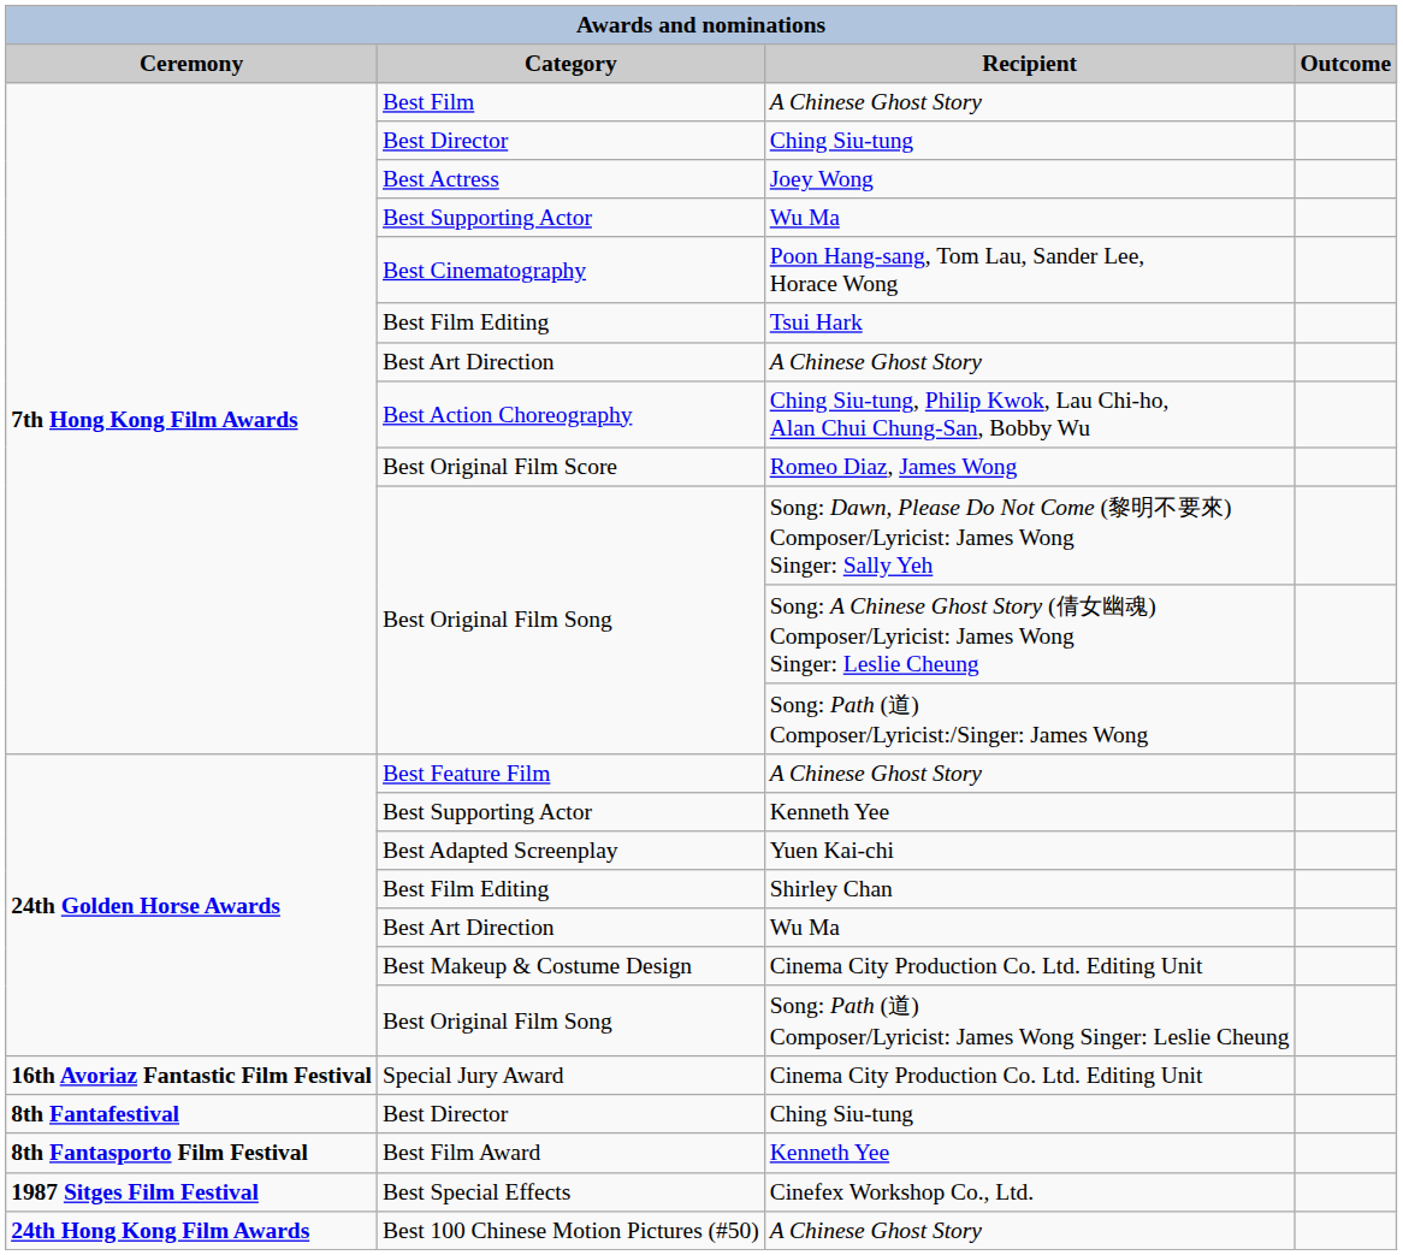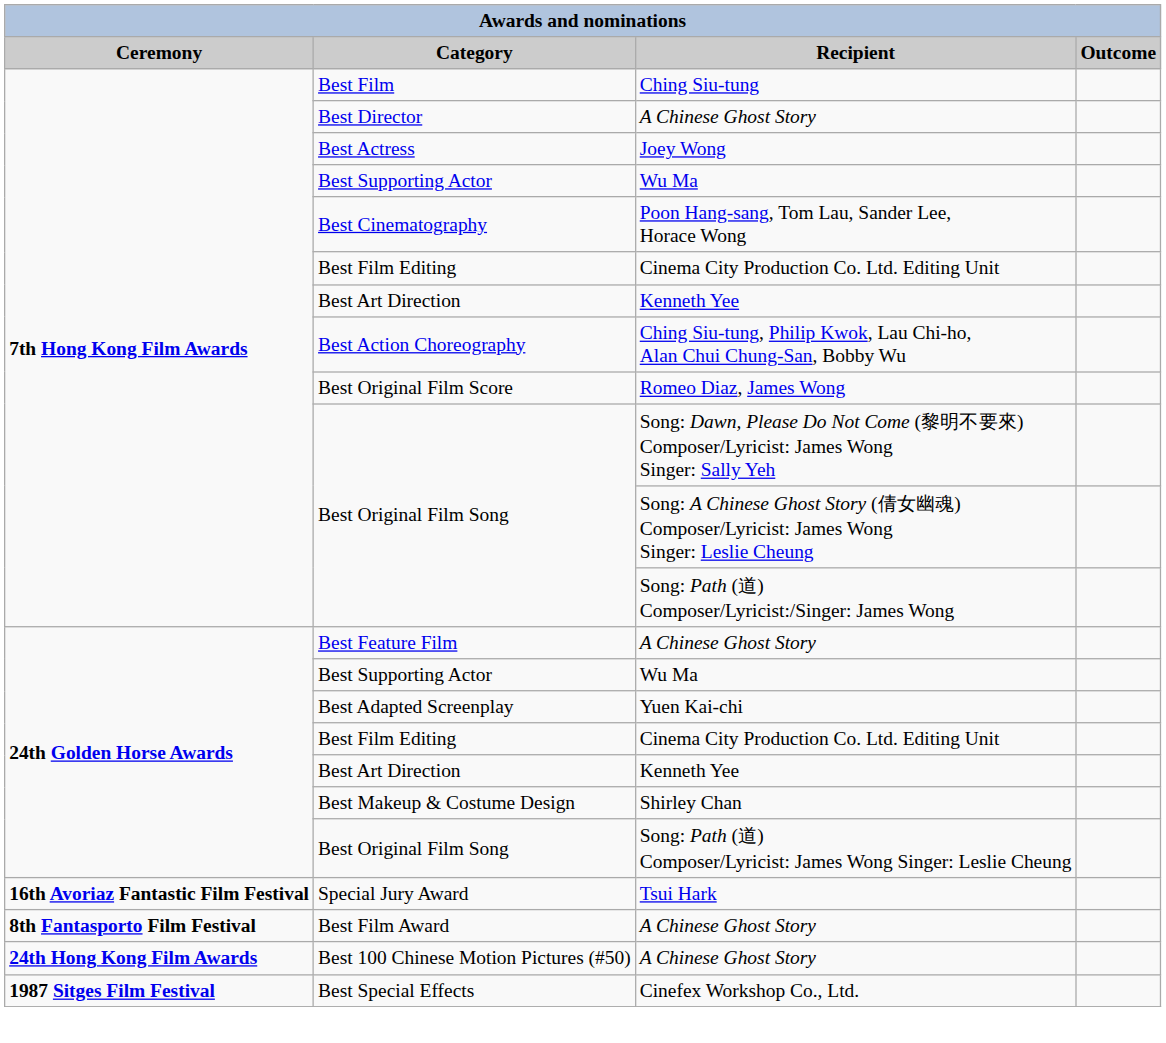Best Film | Recipient: A Chinese Ghost Story -> Ching Siu-tung
7th Hong Kong Film Awards / Best Director | Recipient: Ching Siu-tung -> A Chinese Ghost Story
7th Hong Kong Film Awards / Best Film Editing | Recipient: Tsui Hark -> Cinema City Production Co. Ltd. Editing Unit
7th Hong Kong Film Awards / Best Art Direction | Recipient: A Chinese Ghost Story -> Kenneth Yee
24th Golden Horse Awards / Best Supporting Actor | Recipient: Kenneth Yee -> Wu Ma
24th Golden Horse Awards / Best Film Editing | Recipient: Shirley Chan -> Cinema City Production Co. Ltd. Editing Unit
24th Golden Horse Awards / Best Art Direction | Recipient: Wu Ma -> Kenneth Yee
Best Makeup & Costume Design | Recipient: Cinema City Production Co. Ltd. Editing Unit -> Shirley Chan
Special Jury Award | Recipient: Cinema City Production Co. Ltd. Editing Unit -> Tsui Hark
- row: 8th Fantafestival | Best Director | Ching Siu-tung
Best Film Award | Recipient: Kenneth Yee -> A Chinese Ghost Story
rows swapped: Best 100 Chinese Motion Pictures (#50) <-> Best Special Effects
